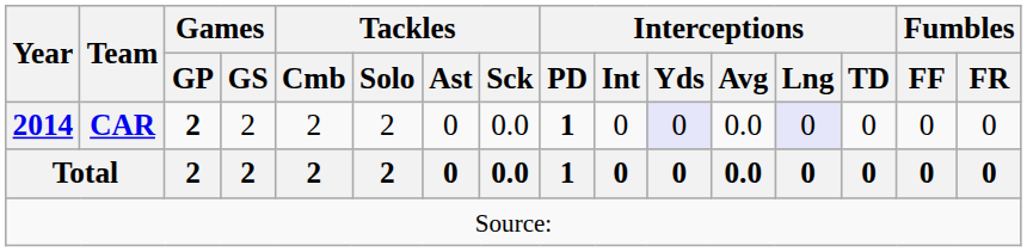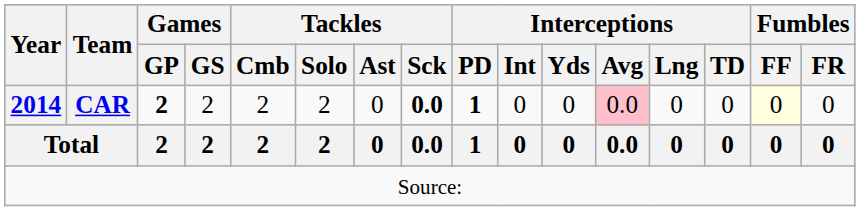2014 | Tackles / Sck: normal -> bold
2014 | Interceptions / Yds: lavender background -> no background
2014 | Interceptions / Avg: no background -> pink background
2014 | Interceptions / Lng: lavender background -> no background
2014 | Fumbles / FF: no background -> lightyellow background
